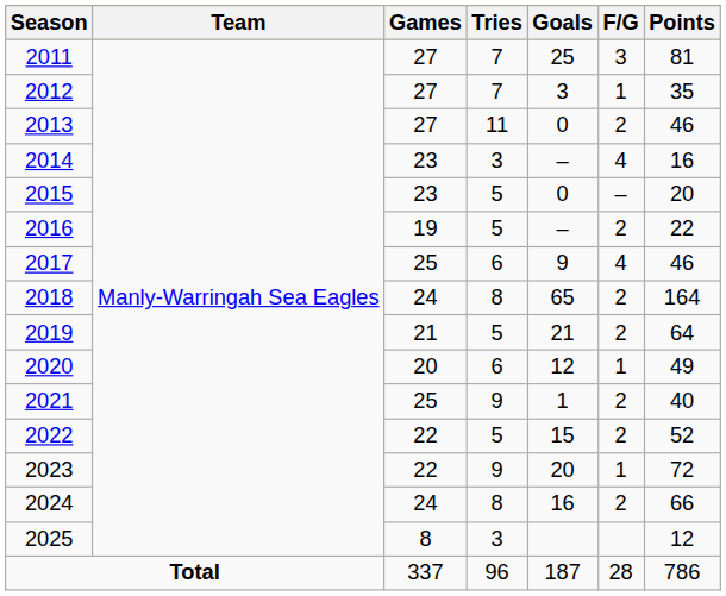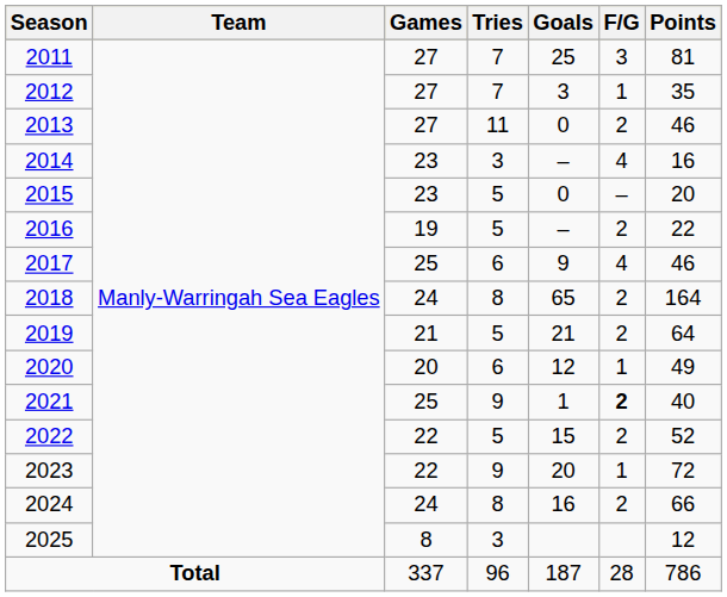2021 | F/G: normal -> bold
